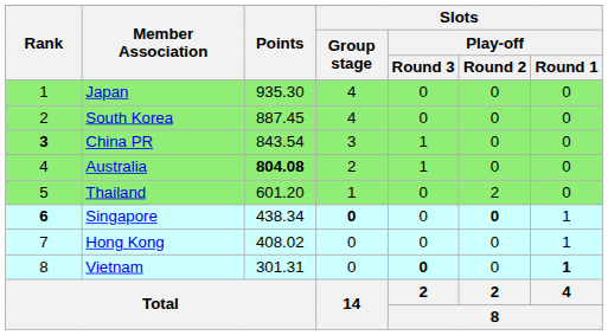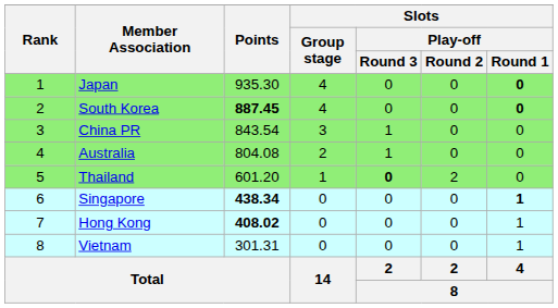Japan | Slots / Play-off / Round 1: normal -> bold
South Korea | Points: normal -> bold
South Korea | Slots / Play-off / Round 1: normal -> bold
China PR | Rank: bold -> normal
Australia | Points: bold -> normal
Thailand | Slots / Play-off / Round 3: normal -> bold
Singapore | Rank: bold -> normal
Singapore | Points: normal -> bold
Singapore | Slots / Group stage: bold -> normal
Singapore | Slots / Play-off / Round 2: bold -> normal
Singapore | Slots / Play-off / Round 1: normal -> bold
Hong Kong | Points: normal -> bold
Vietnam | Slots / Play-off / Round 3: bold -> normal
Vietnam | Slots / Play-off / Round 1: bold -> normal
